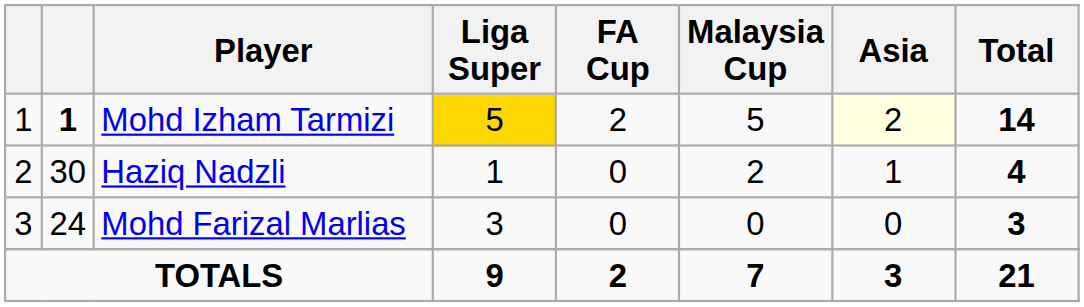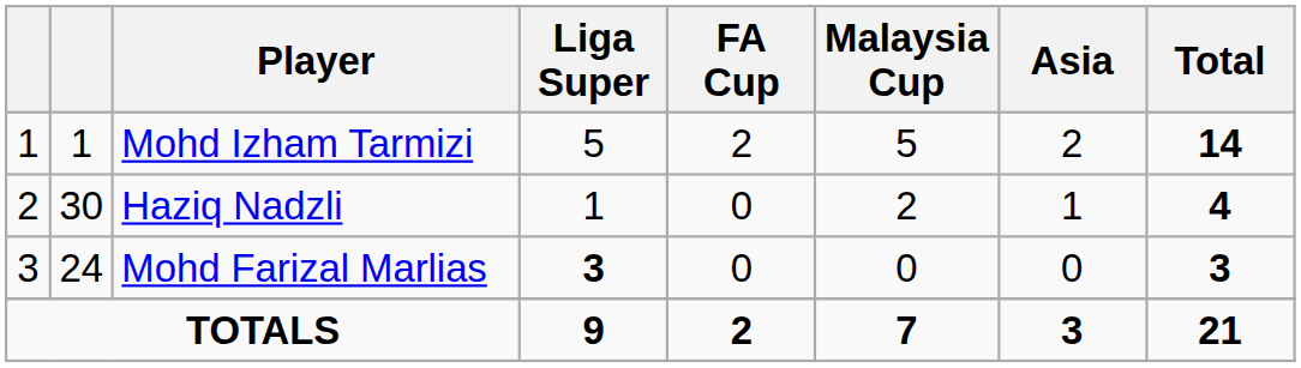Mohd Izham Tarmizi | column 2: bold -> normal
Mohd Izham Tarmizi | Liga Super: gold background -> no background
Mohd Izham Tarmizi | Asia: lightyellow background -> no background
Mohd Farizal Marlias | Liga Super: normal -> bold
